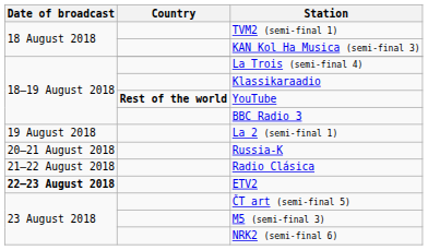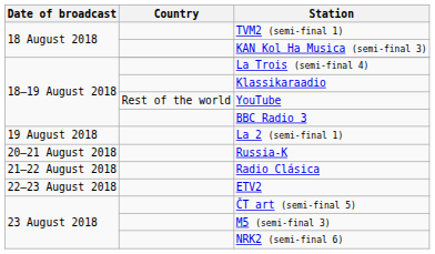YouTube | Country: bold -> normal
ETV2 | Date of broadcast: bold -> normal
